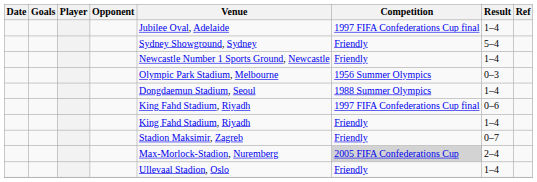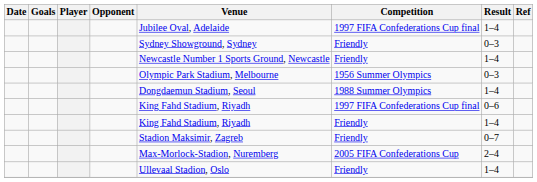row 3 | Result: 5–4 -> 0–3
row 10 | Competition: lightgrey background -> no background
